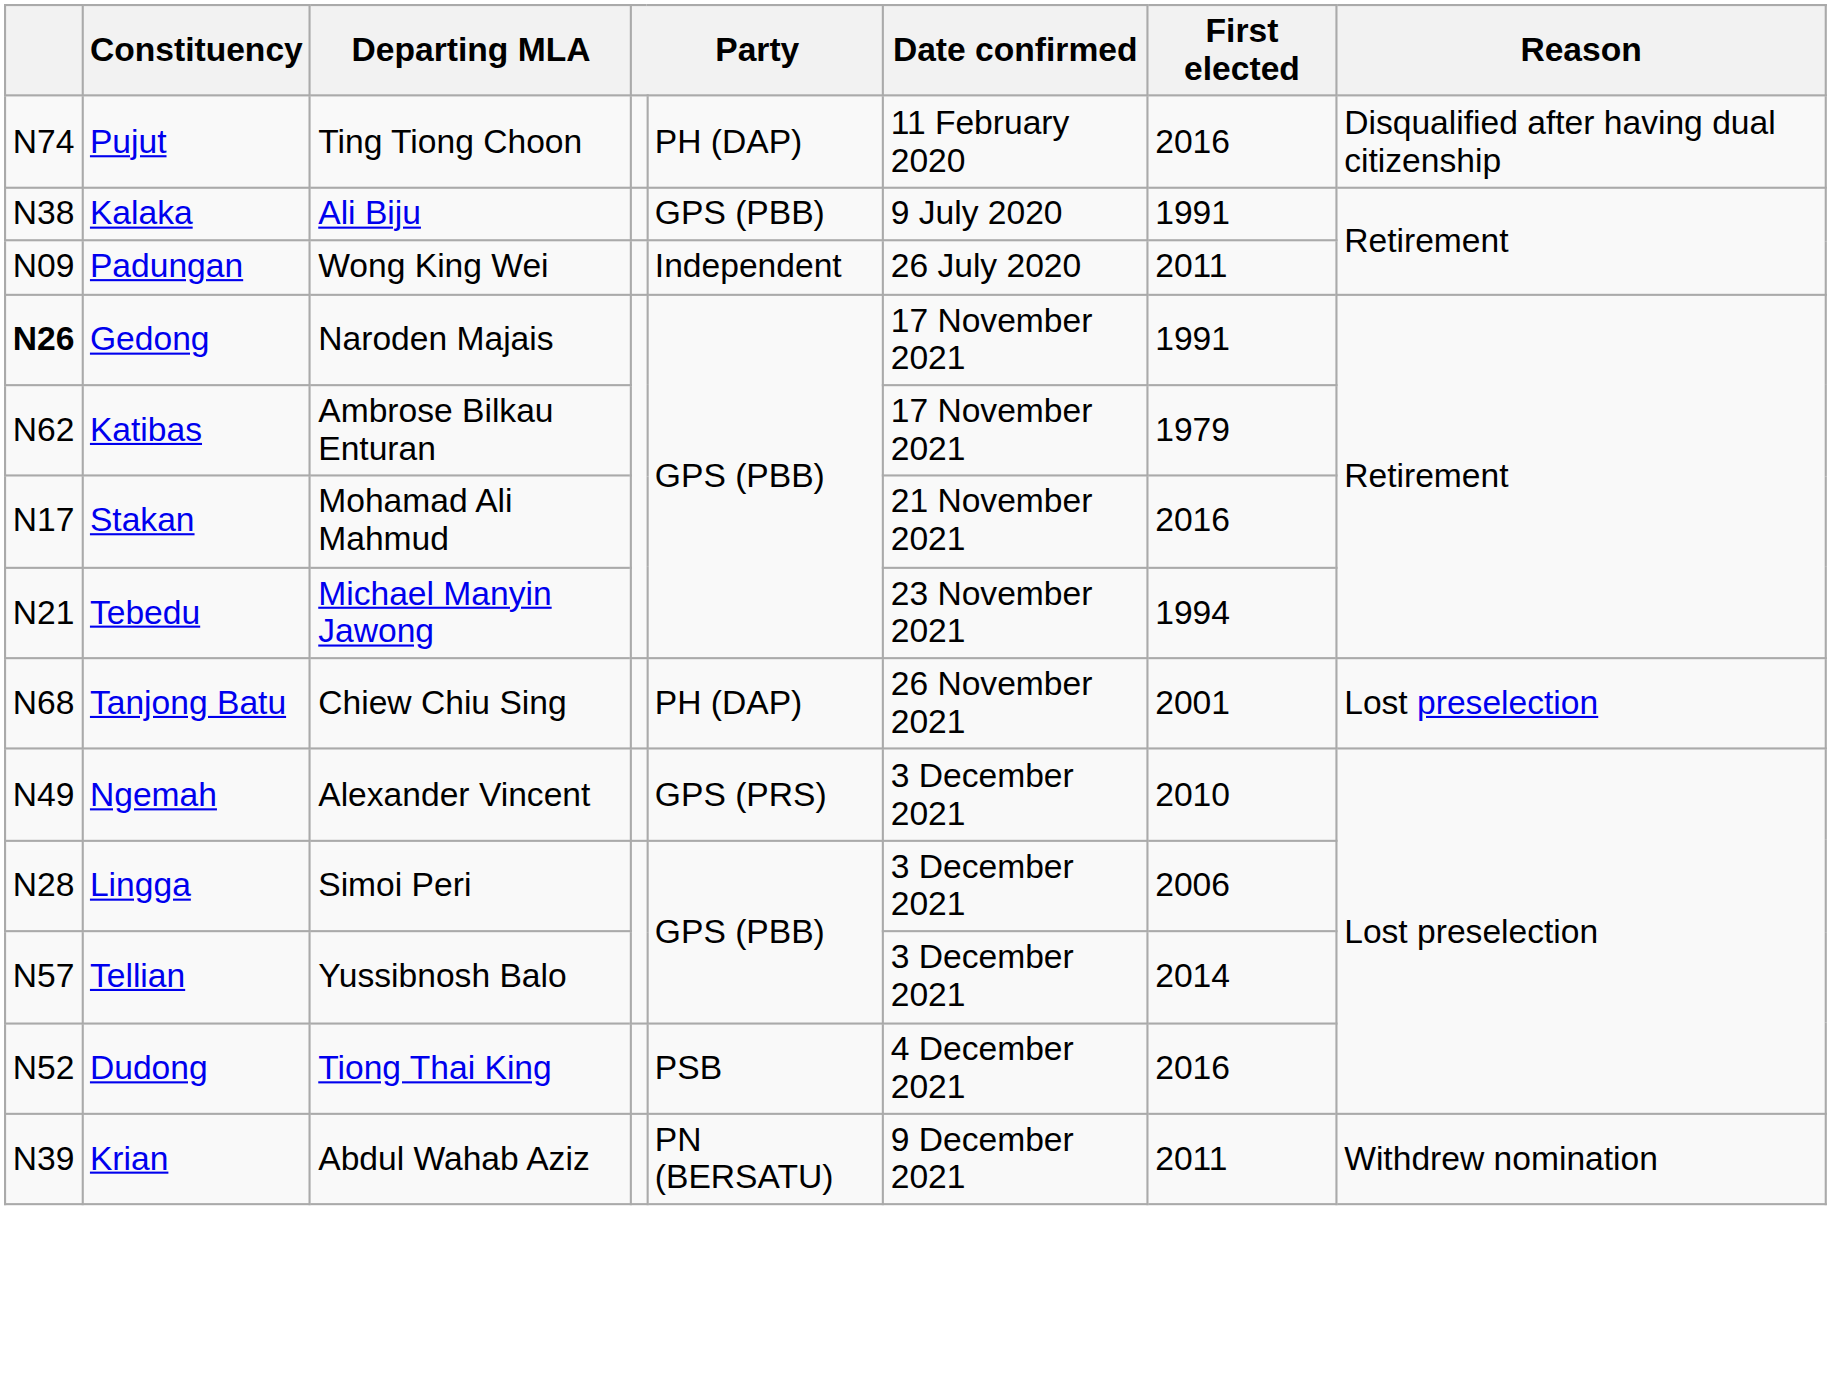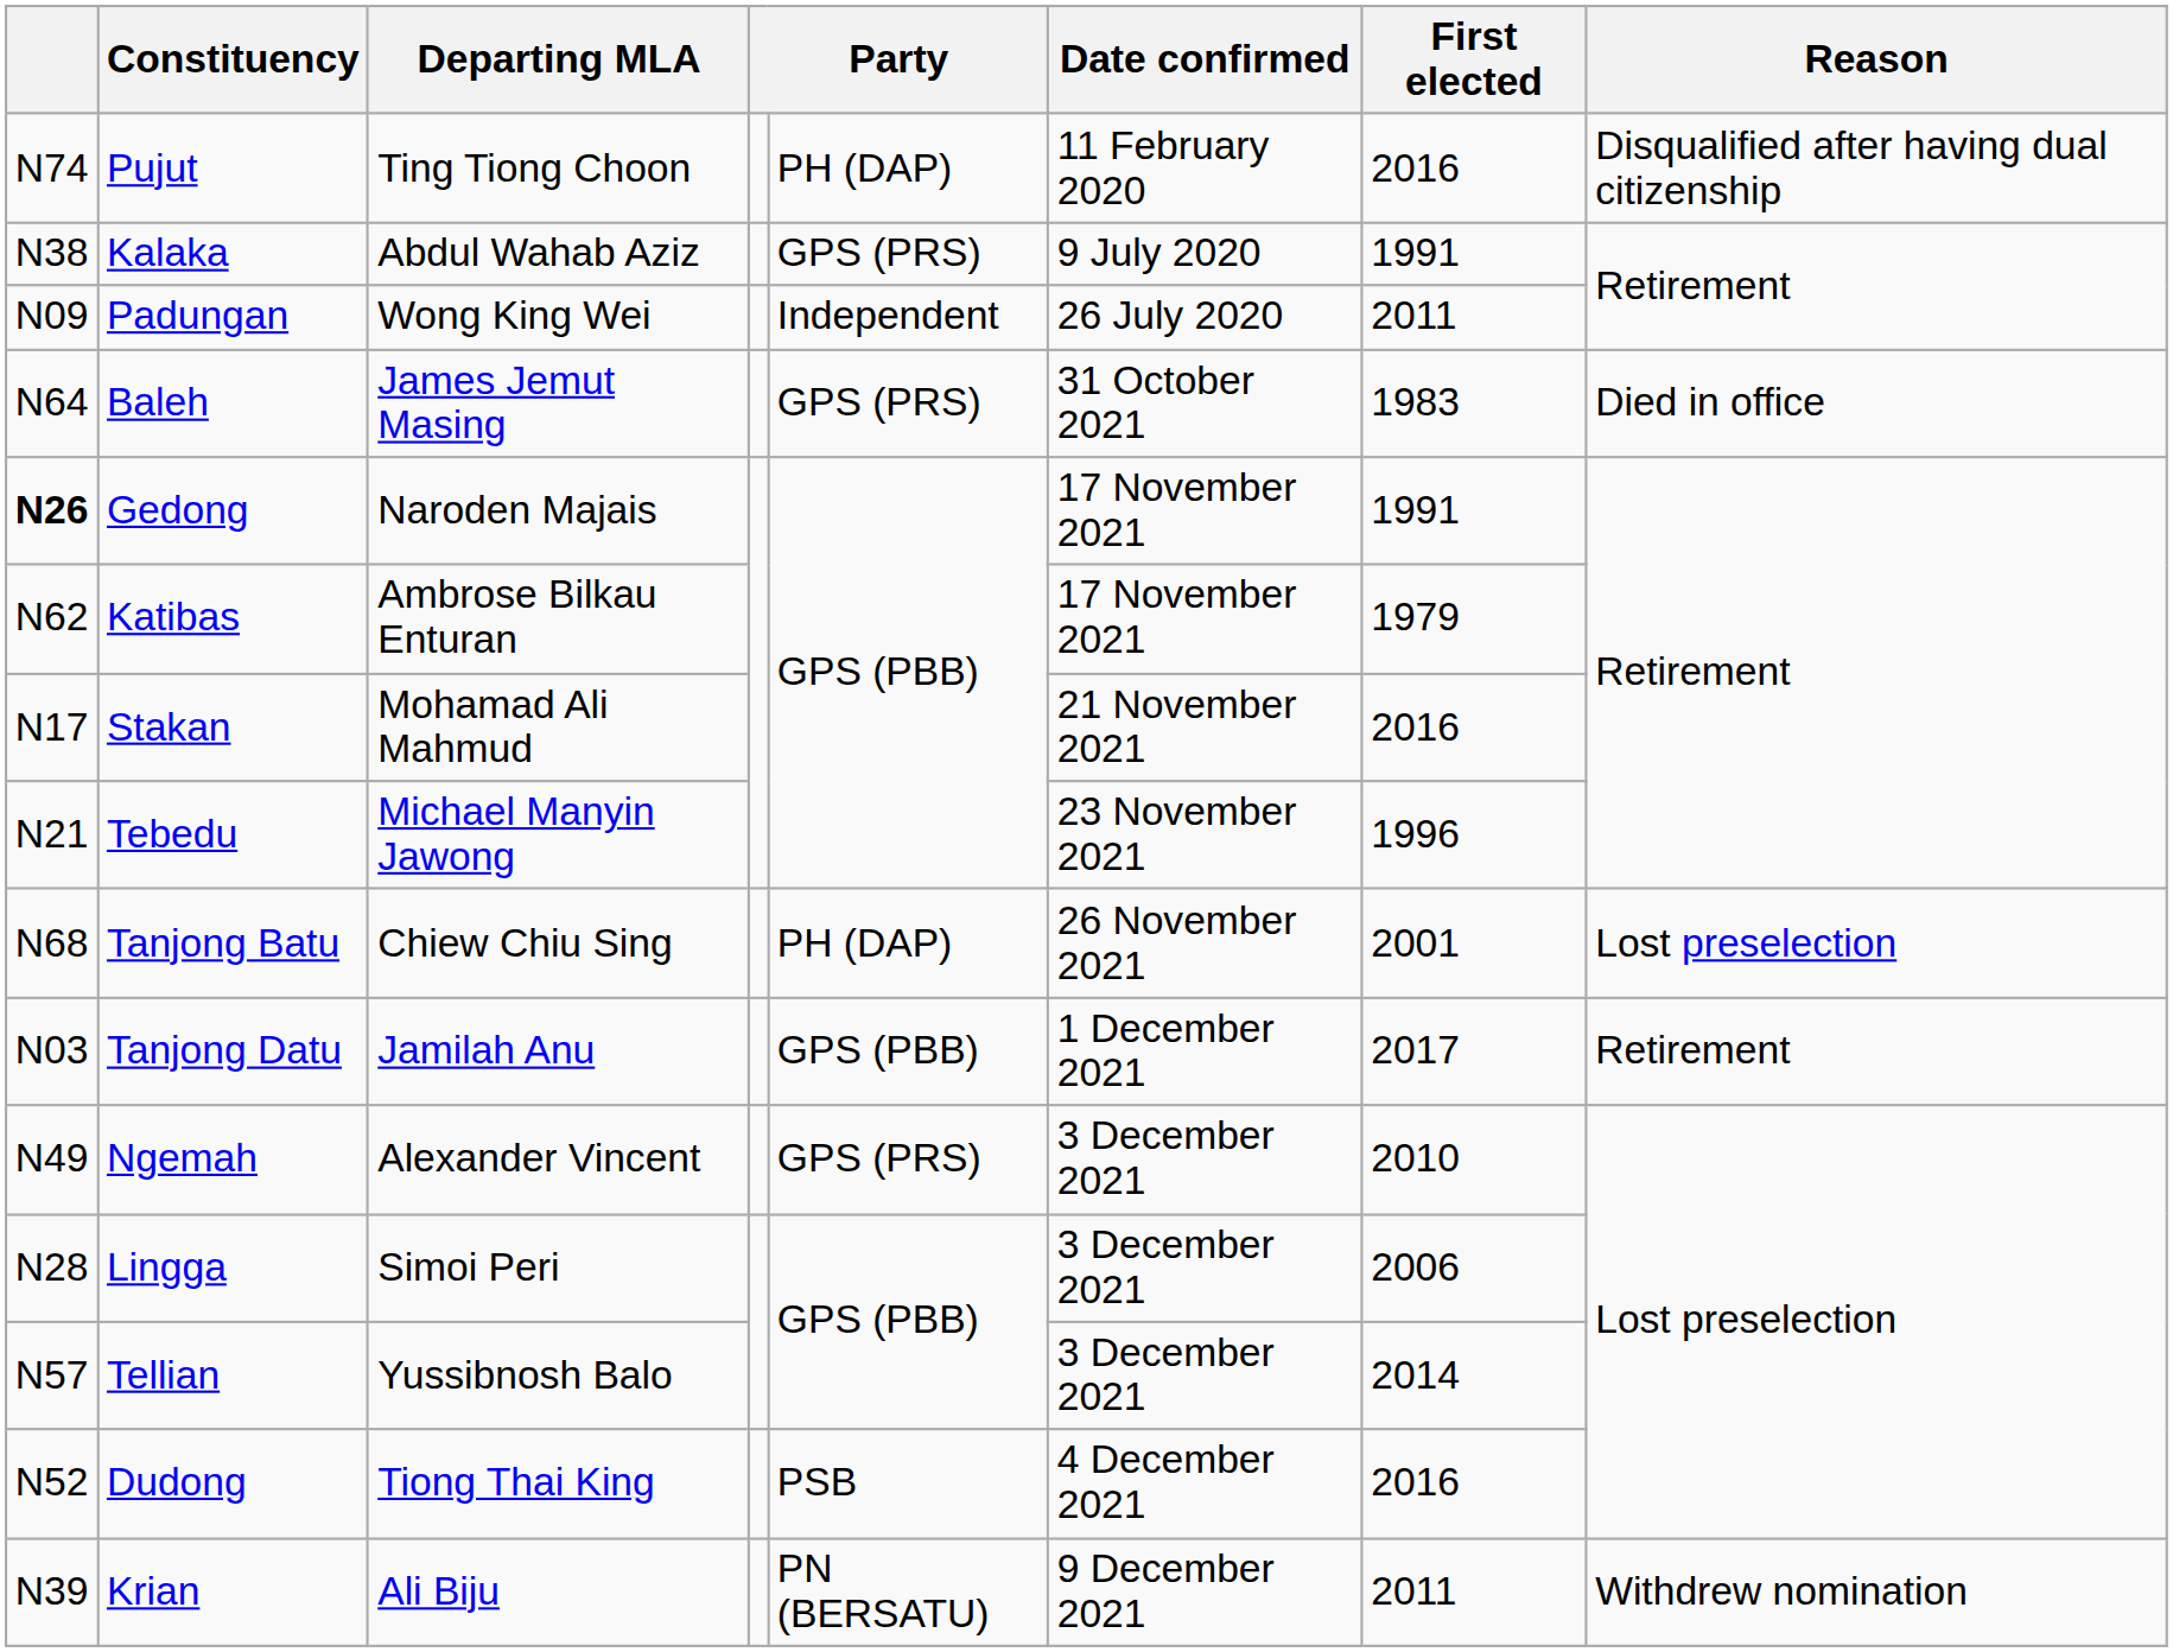Kalaka | Departing MLA: Ali Biju -> Abdul Wahab Aziz
Kalaka | column 5: GPS (PBB) -> GPS (PRS)
+ row: N64 | Baleh | James Jemut Masing | GPS (PRS) | 31 October 2021 | 1983 | Died in office
Tebedu | First elected: 1994 -> 1996
+ row: N03 | Tanjong Datu | Jamilah Anu | GPS (PBB) | 1 December 2021 | 2017 | Retirement
Krian | Departing MLA: Abdul Wahab Aziz -> Ali Biju
